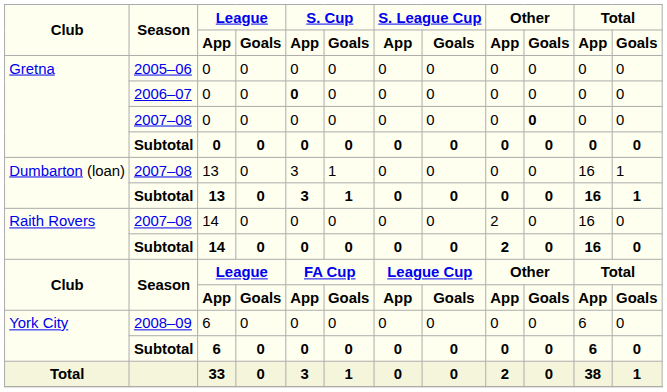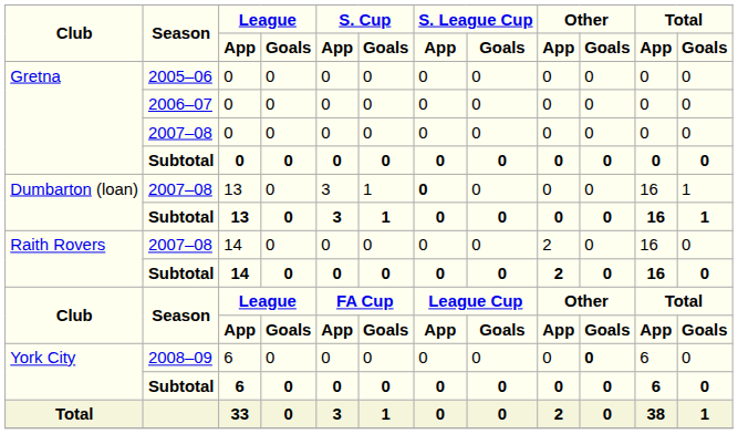Gretna / 2006–07 | S. Cup / App: bold -> normal
Gretna / 2007–08 | Other / Goals: bold -> normal
Dumbarton (loan) / 2007–08 | S. League Cup / App: normal -> bold
York City / 2008–09 | Other / Goals: normal -> bold
